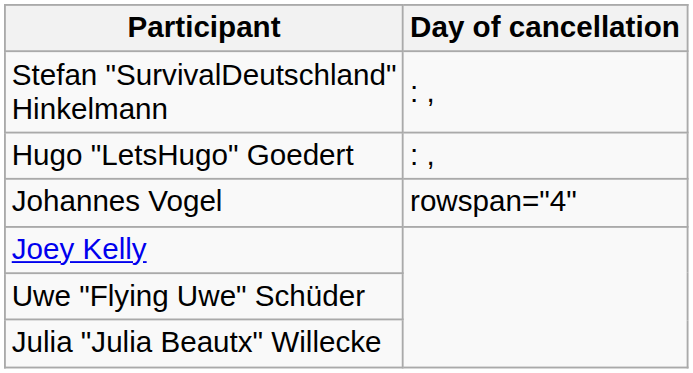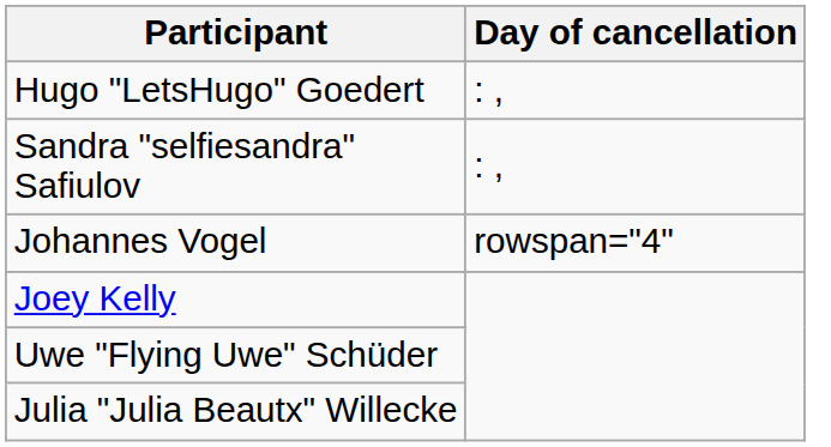- row: Stefan "SurvivalDeutschland" Hinkelmann | : ,
+ row: Sandra "selfiesandra" Safiulov | : ,
